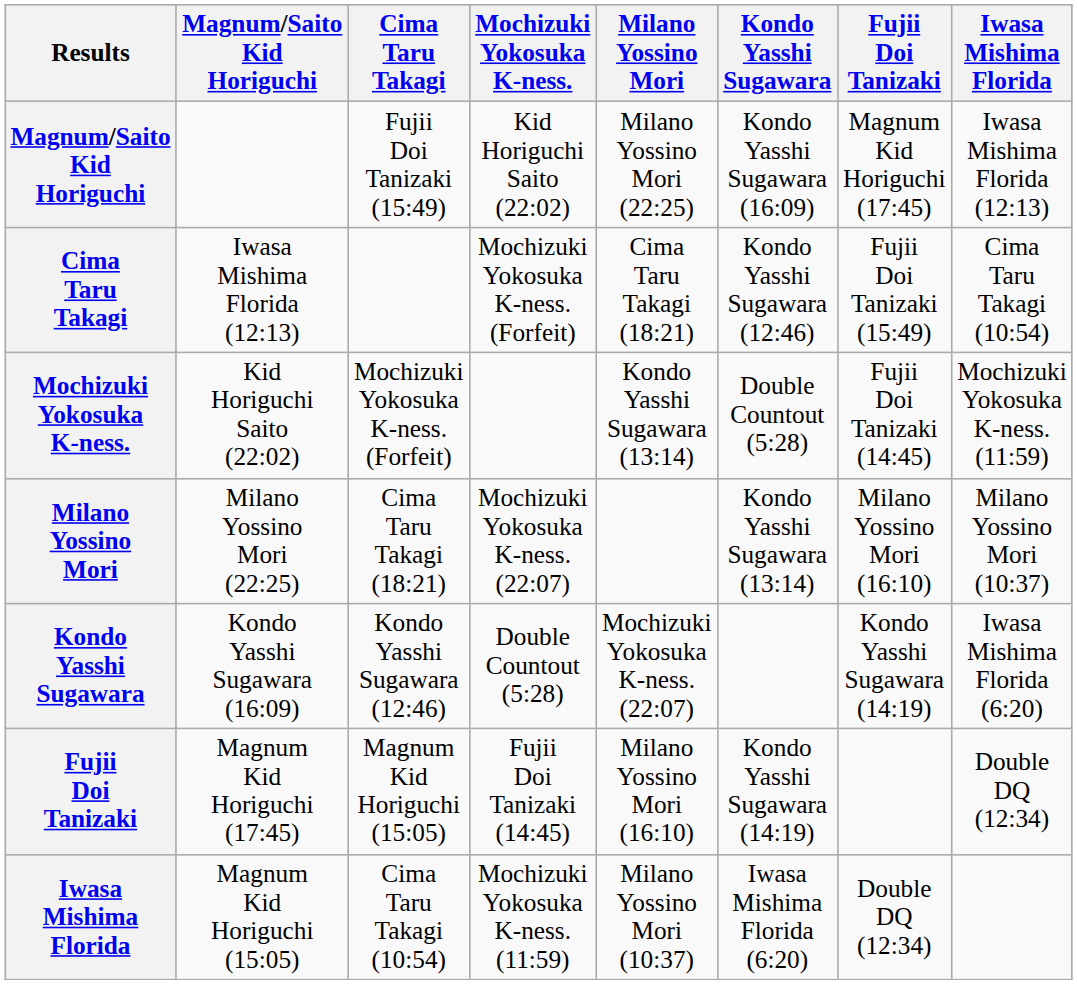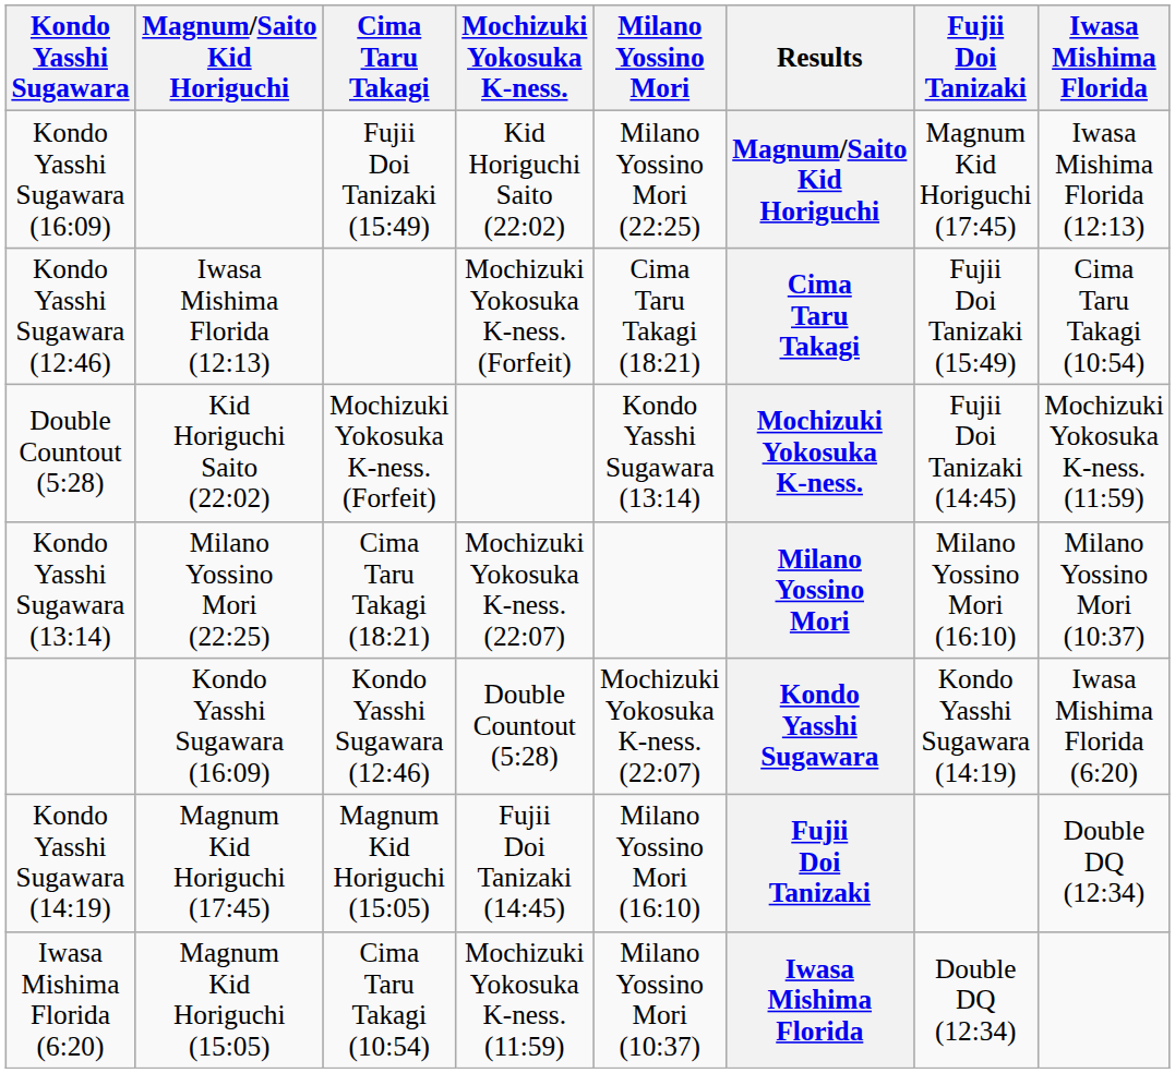columns swapped: Results <-> Kondo Yasshi Sugawara
